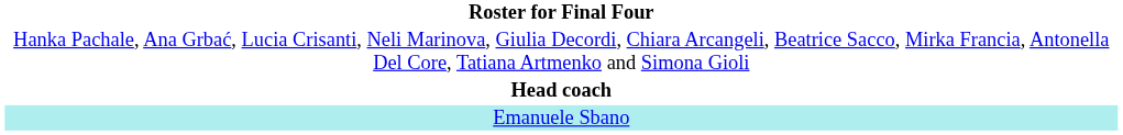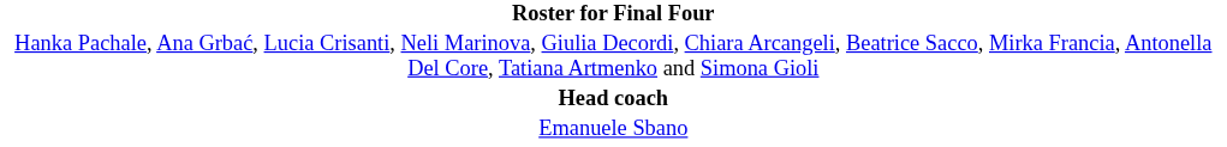row 4 | column 1: paleturquoise background -> no background
